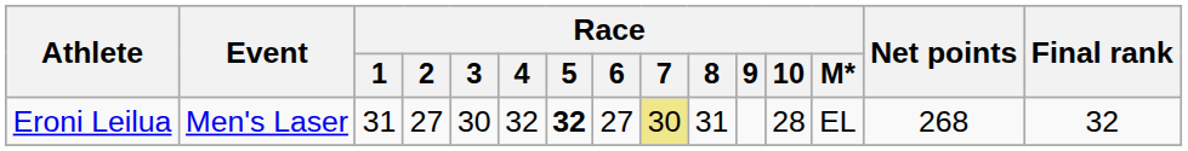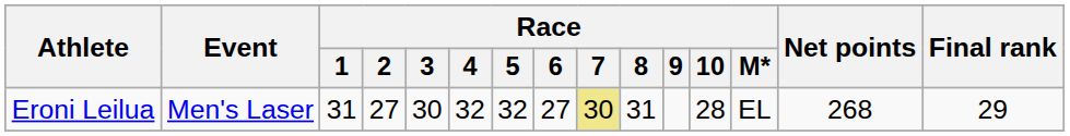Eroni Leilua | Race / 5: bold -> normal
Eroni Leilua | Final rank: 32 -> 29
